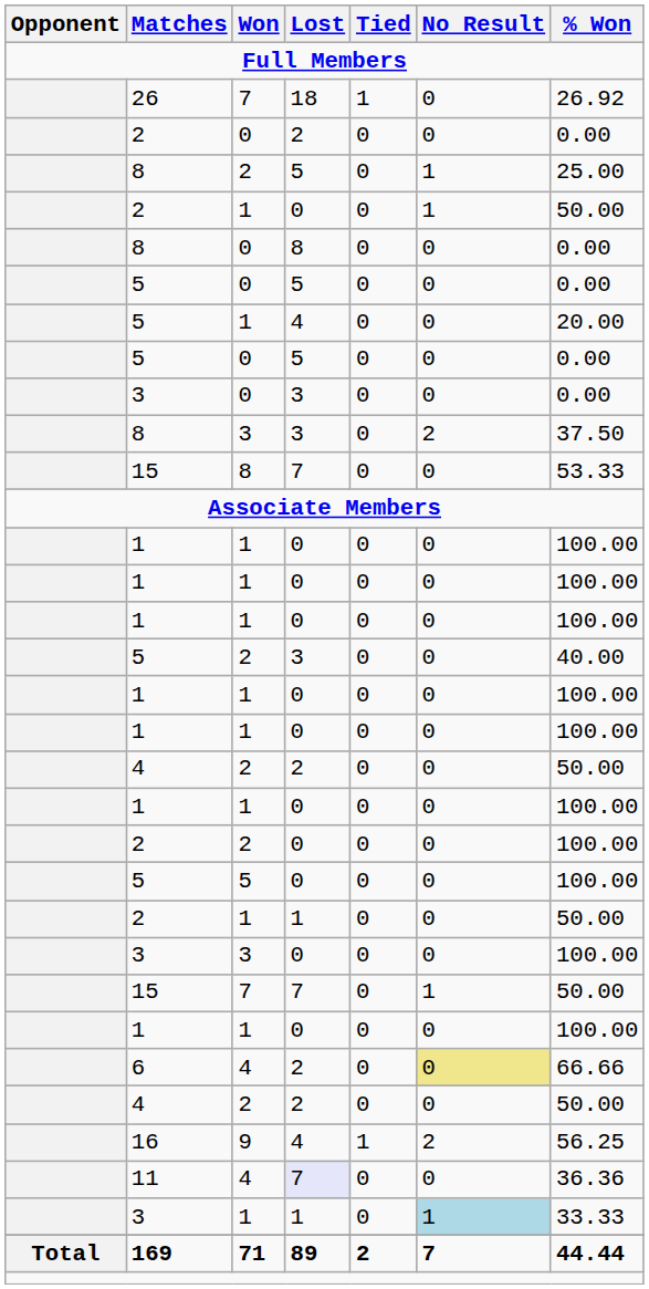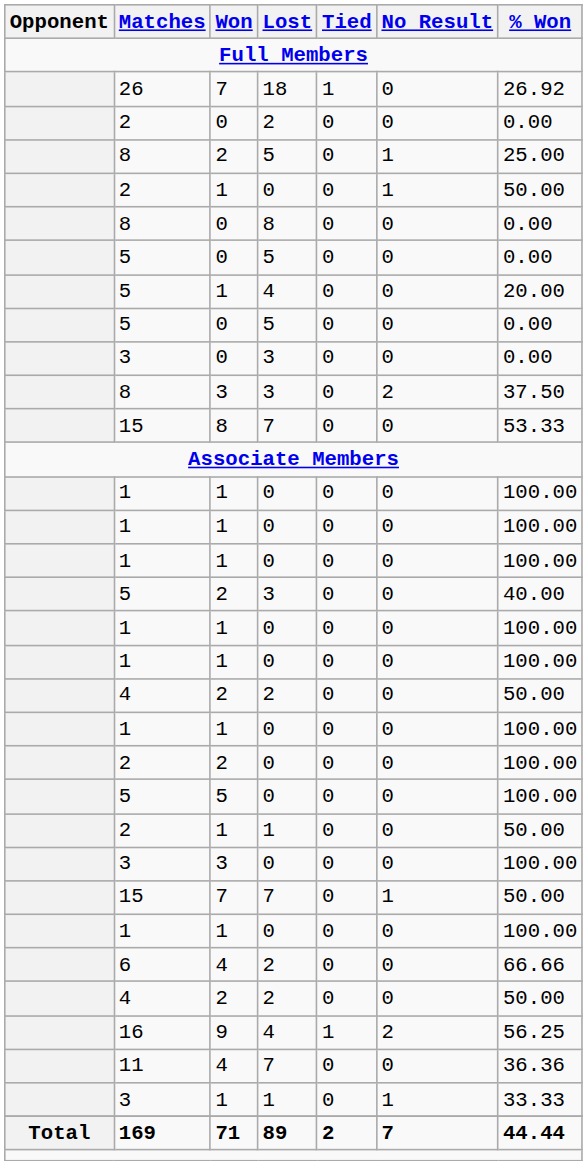6 | No Result: khaki background -> no background
11 | Lost: lavender background -> no background
3 / 1 | No Result: lightblue background -> no background
